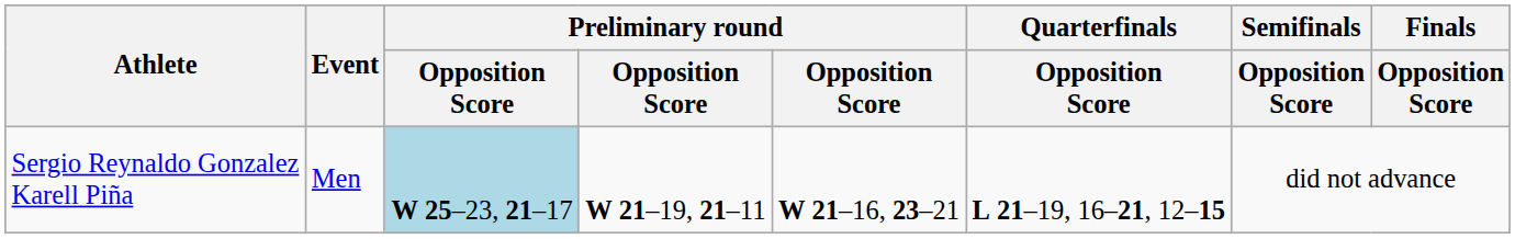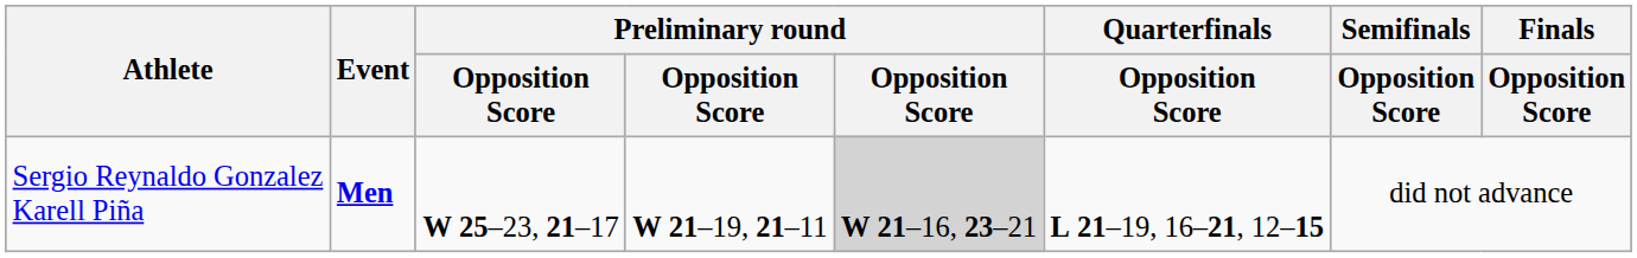Sergio Reynaldo Gonzalez Karell Piña | Event: normal -> bold
Sergio Reynaldo Gonzalez Karell Piña | column 3: lightblue background -> no background
Sergio Reynaldo Gonzalez Karell Piña | column 5: no background -> lightgrey background
